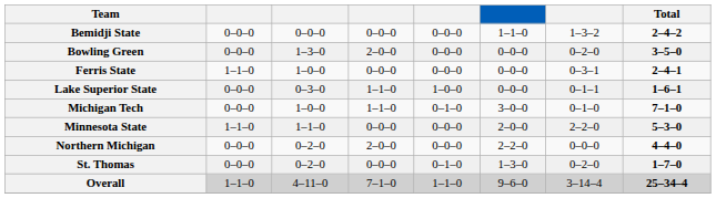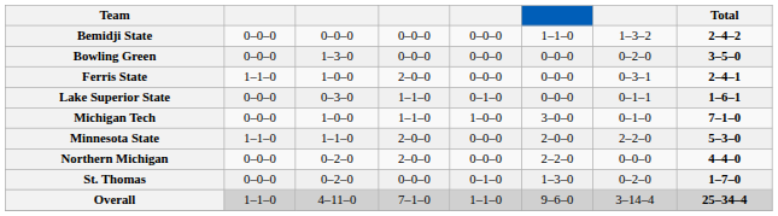Bowling Green | column 4: 2–0–0 -> 0–0–0
Ferris State | column 4: 0–0–0 -> 2–0–0
Lake Superior State | column 5: 1–0–0 -> 0–1–0
Michigan Tech | column 5: 0–1–0 -> 1–0–0
Minnesota State | column 4: 0–0–0 -> 2–0–0
